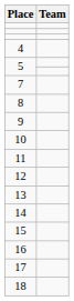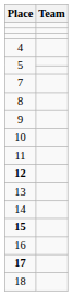row 13 | Place: normal -> bold
row 16 | Place: normal -> bold
row 18 | Place: normal -> bold
